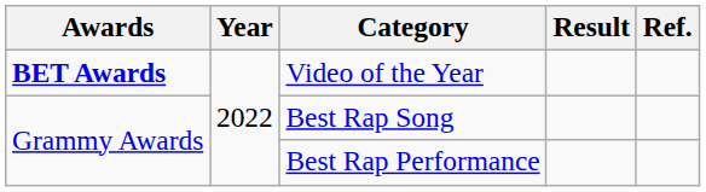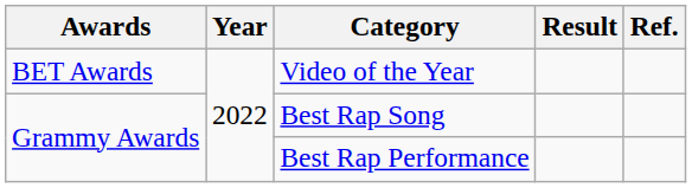Video of the Year | Awards: bold -> normal
